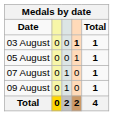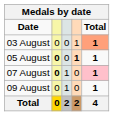03 August | column 4: bold -> normal
03 August | Total: no background -> lightsalmon background
05 August | column 2: normal -> bold
05 August | column 4: normal -> bold
07 August | column 2: normal -> bold
07 August | Total: no background -> pink background
